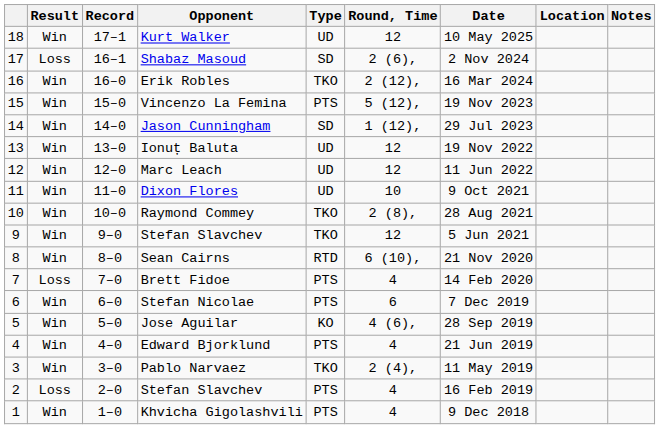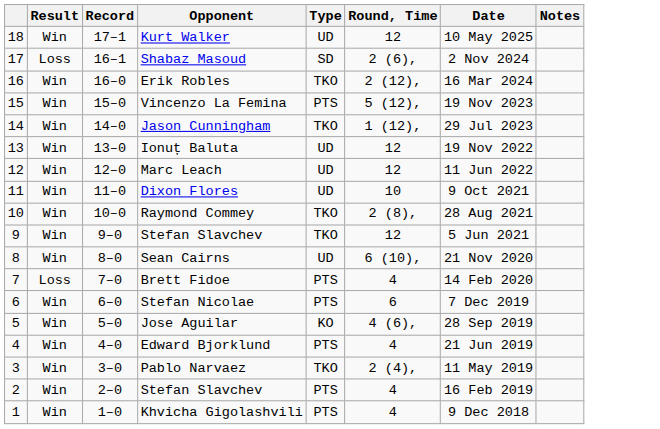- column: Location
Jason Cunningham | Type: SD -> TKO
Sean Cairns | Type: RTD -> UD
2 / Stefan Slavchev | Result: Loss -> Win
